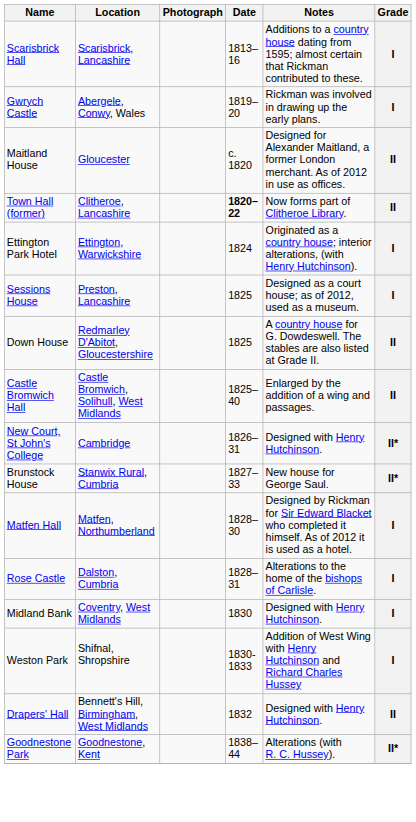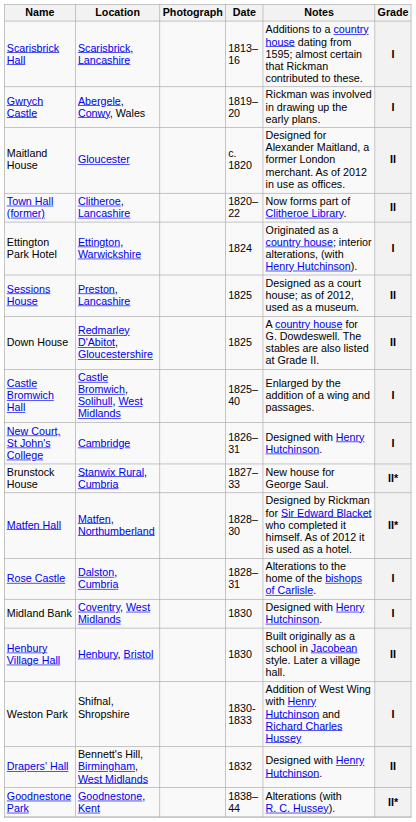Town Hall (former) | Date: bold -> normal
Sessions House | Grade: I -> II
Castle Bromwich Hall | Grade: II -> I
New Court, St John's College | Grade: II* -> I
Matfen Hall | Grade: I -> II*
+ row: Henbury Village Hall | Henbury, Bristol | 1830 | Built originally as a school in Jacobean style. Later a village hall. | II
